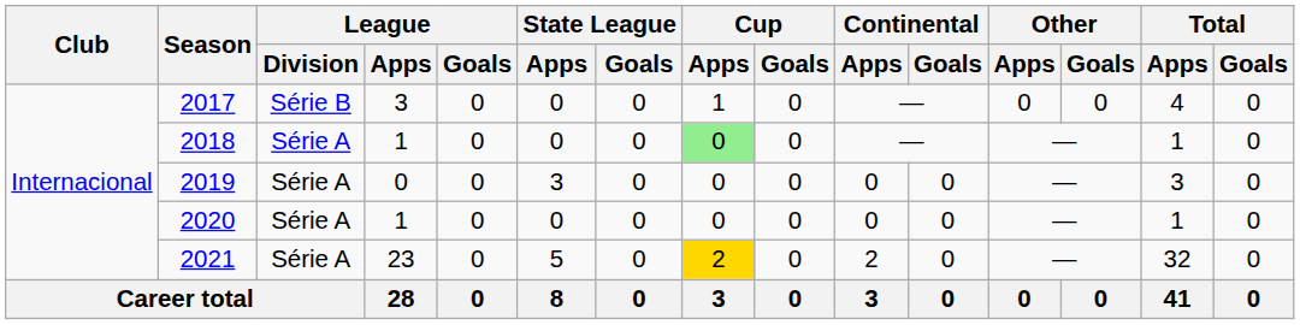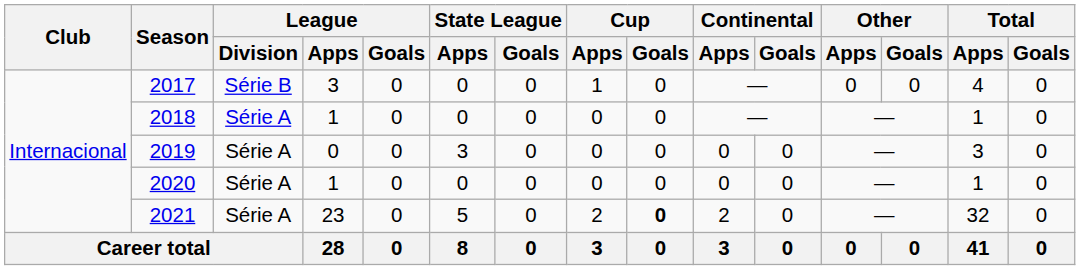2018 | Cup / Apps: lightgreen background -> no background
2021 | Cup / Apps: gold background -> no background
2021 | Cup / Goals: normal -> bold
